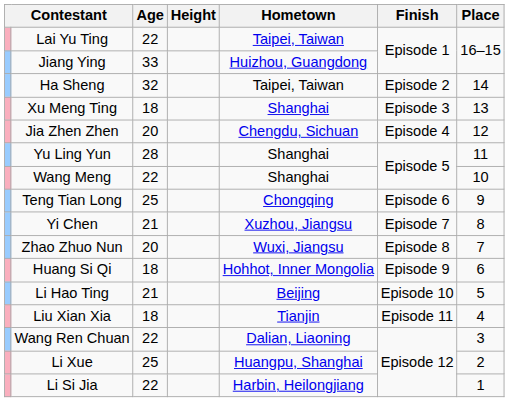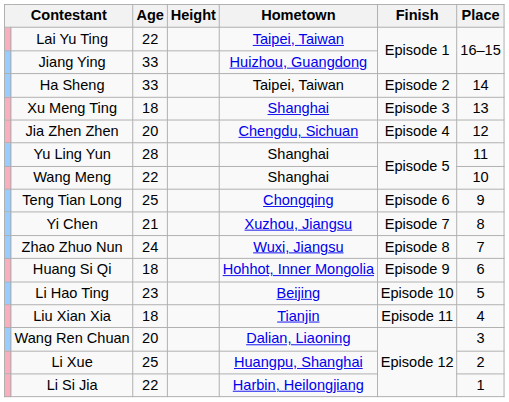Ha Sheng | Age: 32 -> 33
Zhao Zhuo Nun | Age: 20 -> 24
Li Hao Ting | Age: 21 -> 23
Wang Ren Chuan | Age: 22 -> 20
